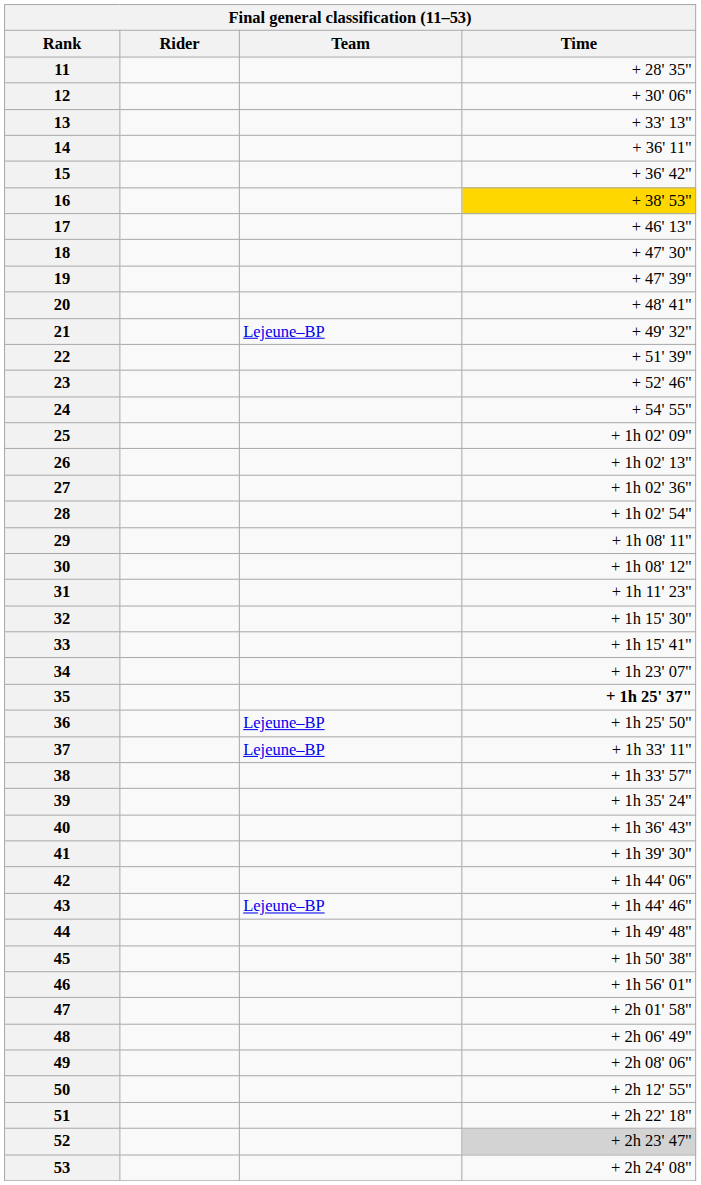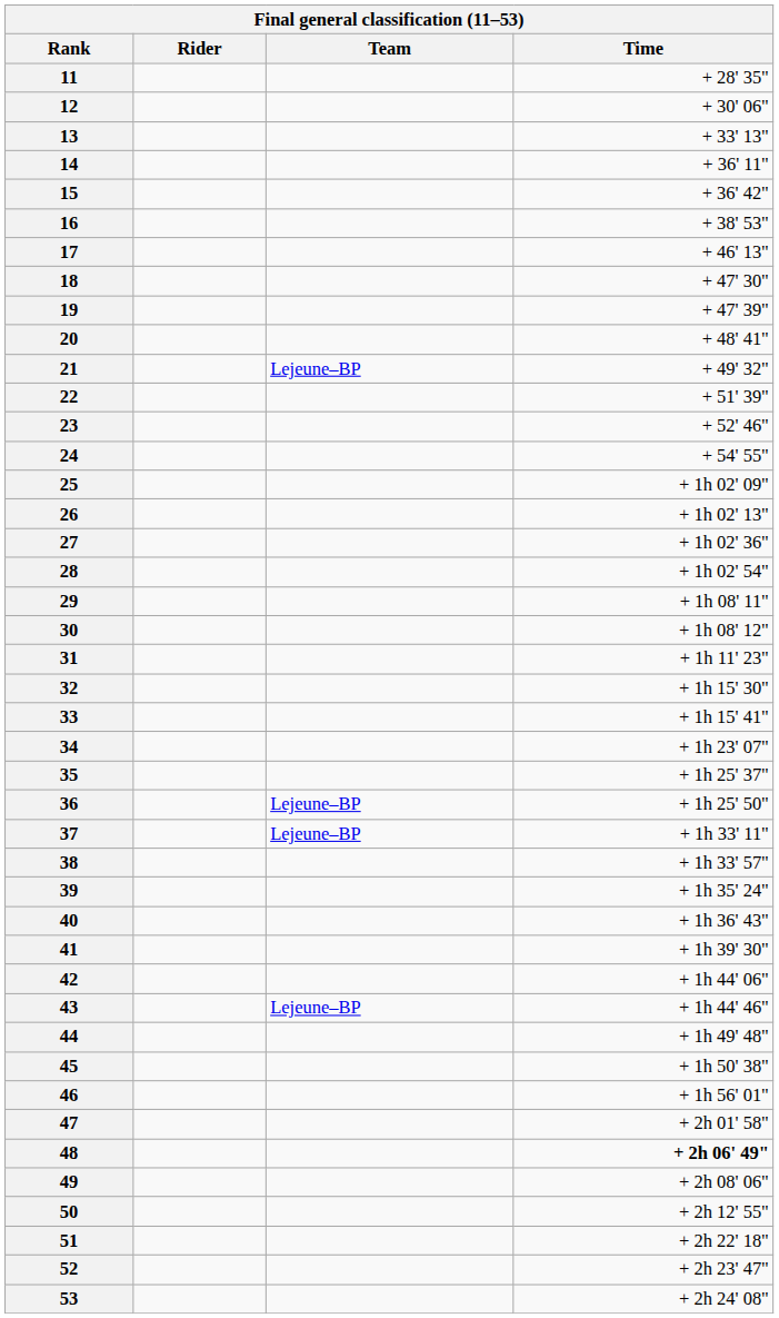16 | Time: gold background -> no background
35 | Time: bold -> normal
48 | Time: normal -> bold
52 | Time: lightgrey background -> no background
